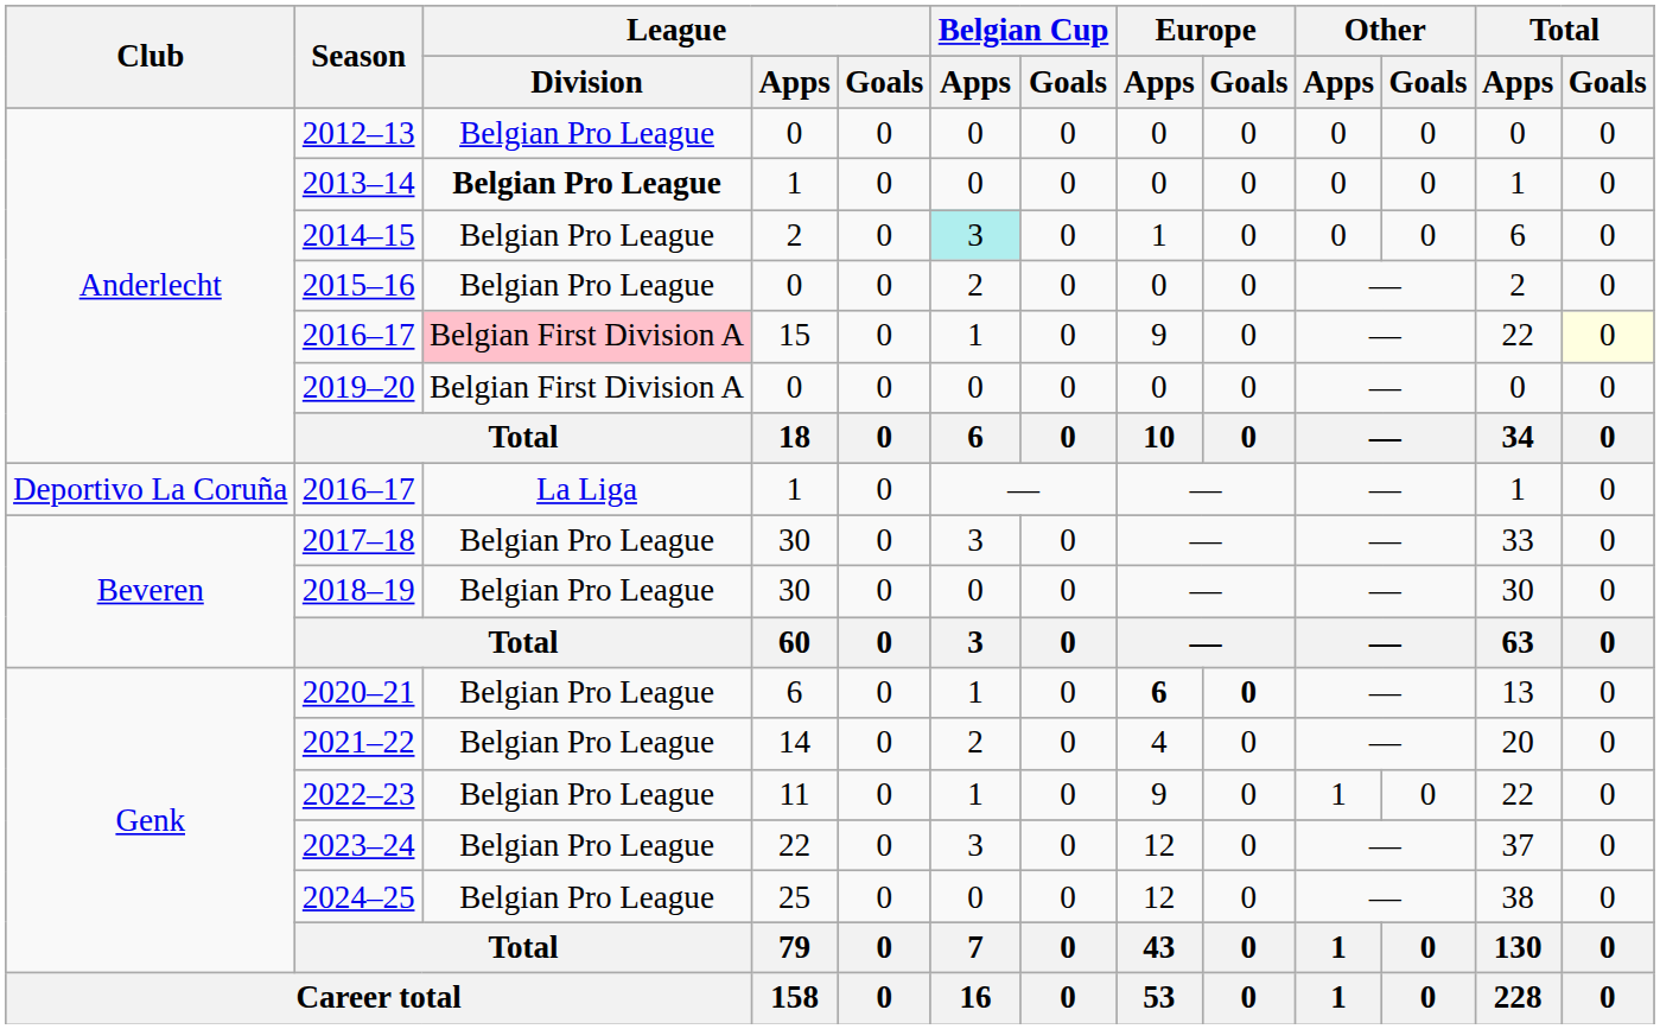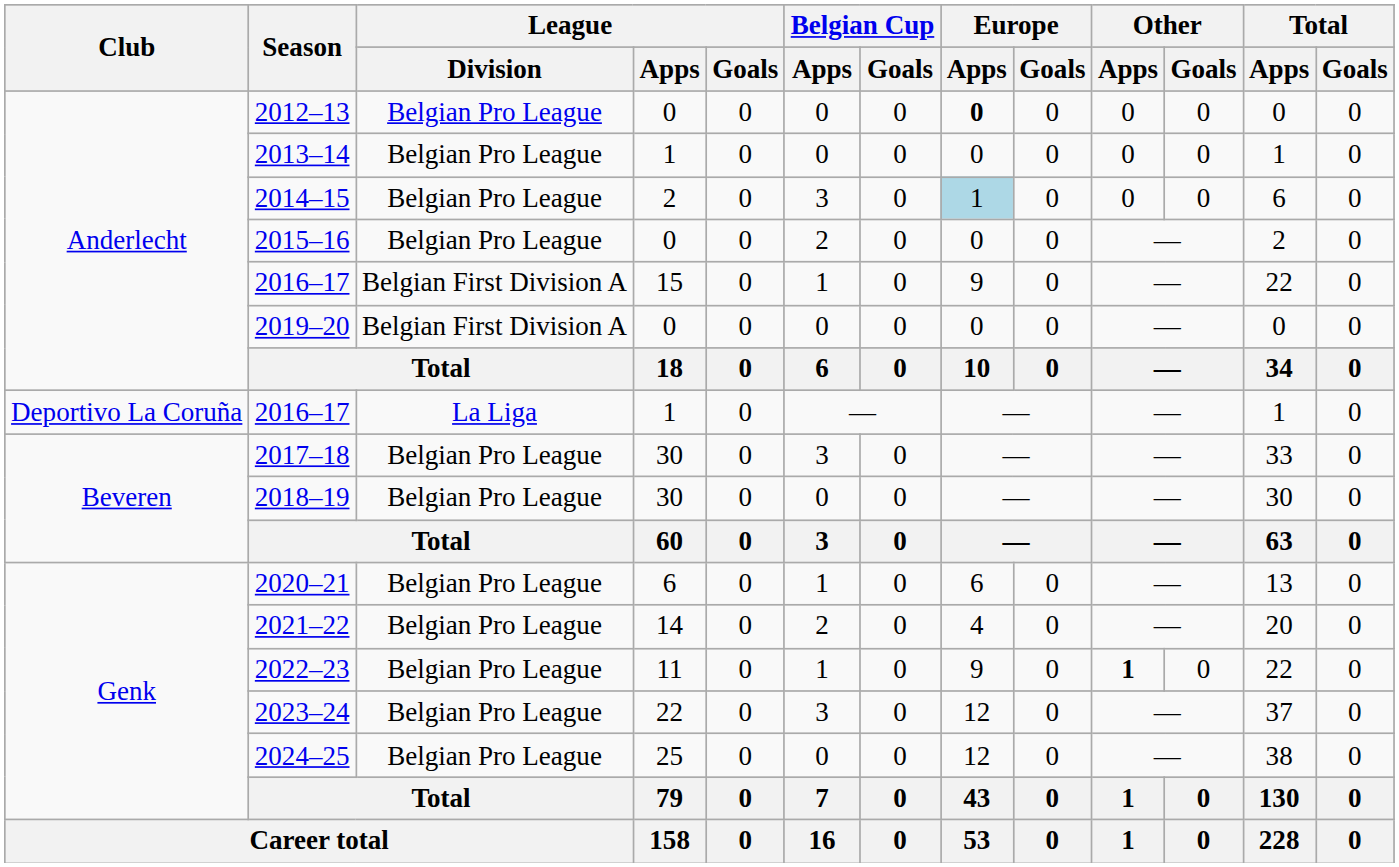2012–13 | Europe / Apps: normal -> bold
2013–14 | League / Division: bold -> normal
2014–15 | Belgian Cup / Apps: paleturquoise background -> no background
2014–15 | Europe / Apps: no background -> lightblue background
2016–17 / 15 | League / Division: pink background -> no background
2016–17 / 15 | Total / Goals: lightyellow background -> no background
2020–21 | Europe / Apps: bold -> normal
2020–21 | Europe / Goals: bold -> normal
2022–23 | Other / Apps: normal -> bold
